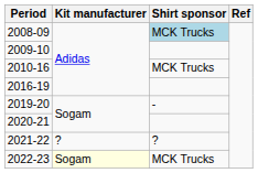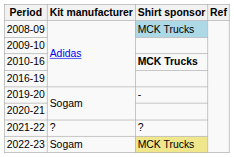2010-16 | Shirt sponsor: normal -> bold
2022-23 | Kit manufacturer: lightyellow background -> no background
2022-23 | Shirt sponsor: no background -> khaki background
